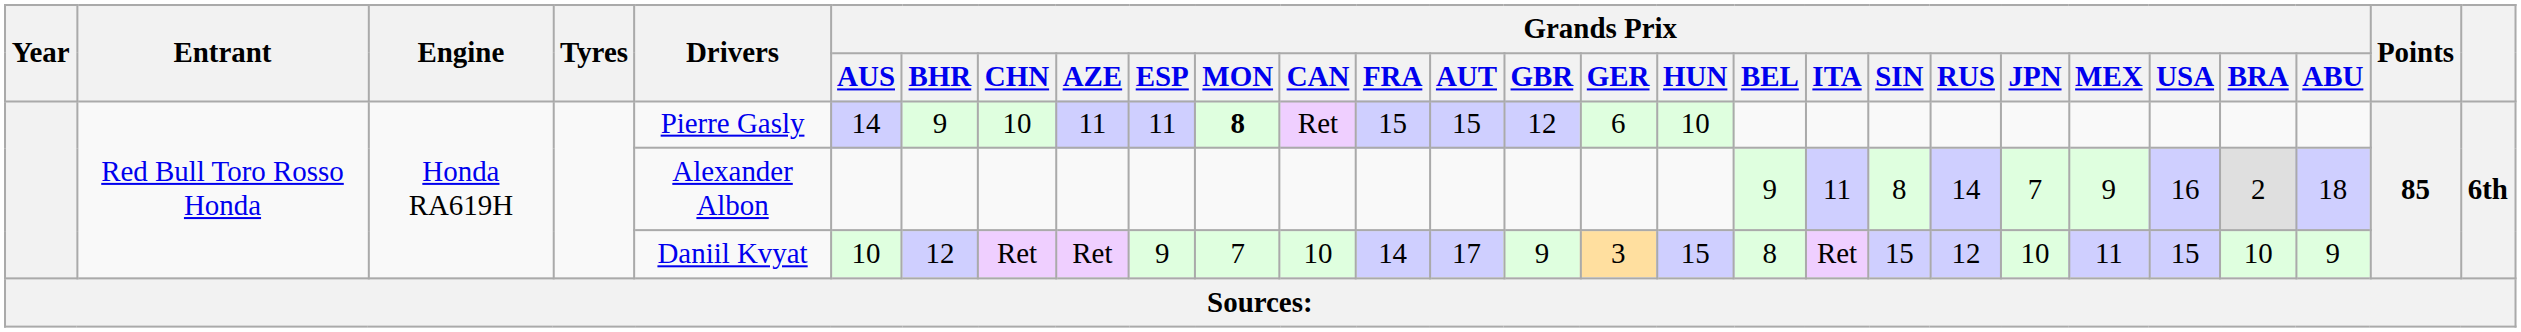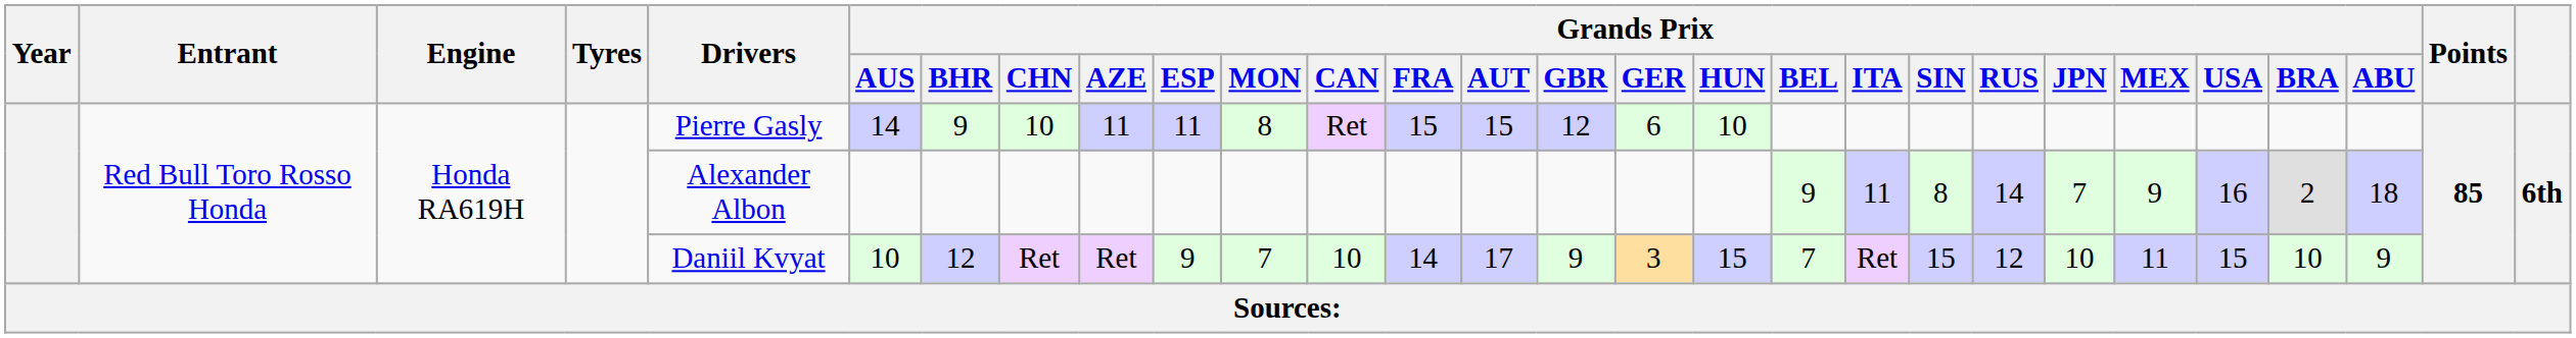row 3 | Grands Prix / MON: bold -> normal
row 5 | Grands Prix / BEL: 8 -> 7
